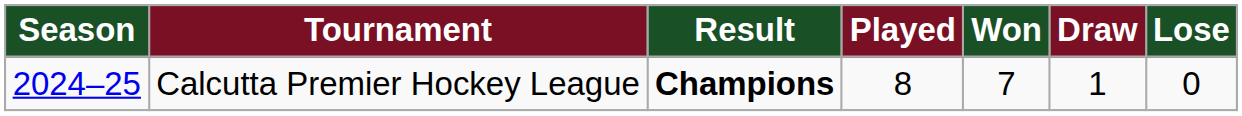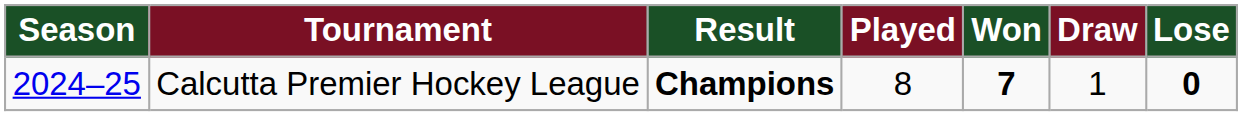Calcutta Premier Hockey League | Won: normal -> bold
Calcutta Premier Hockey League | Lose: normal -> bold
